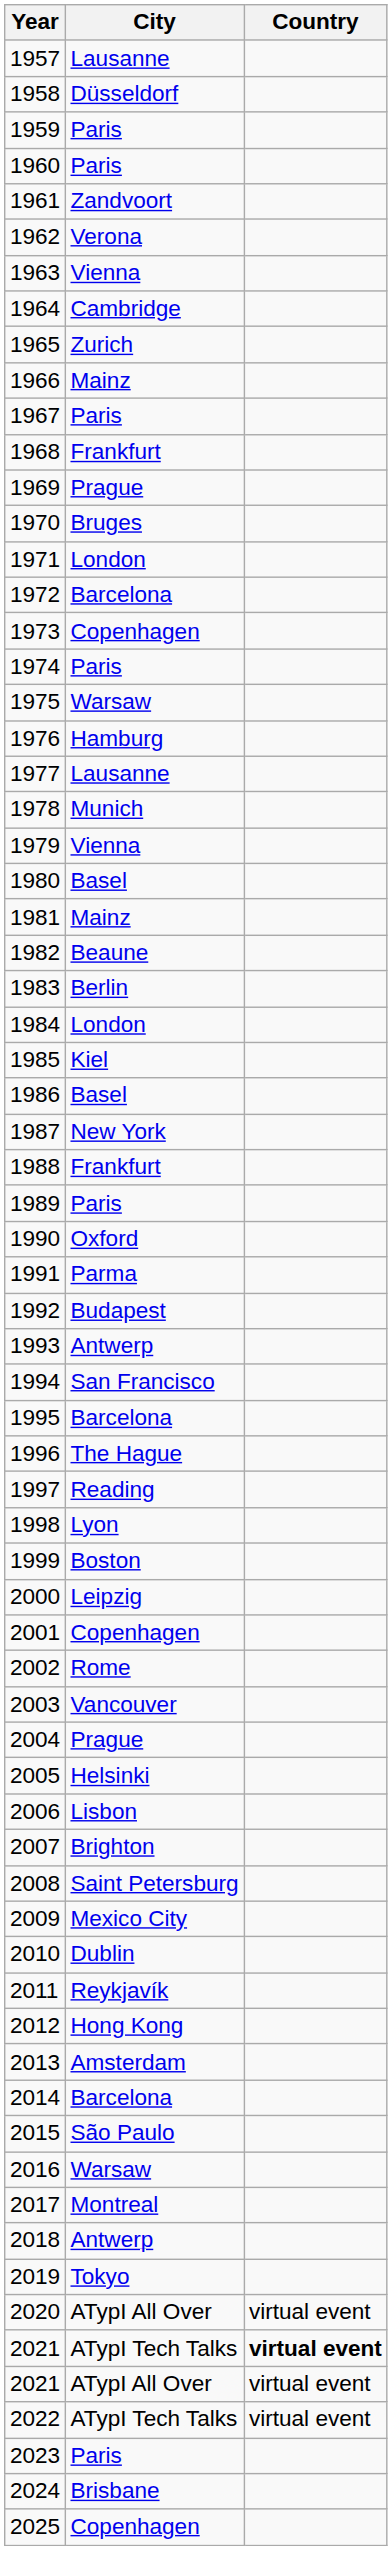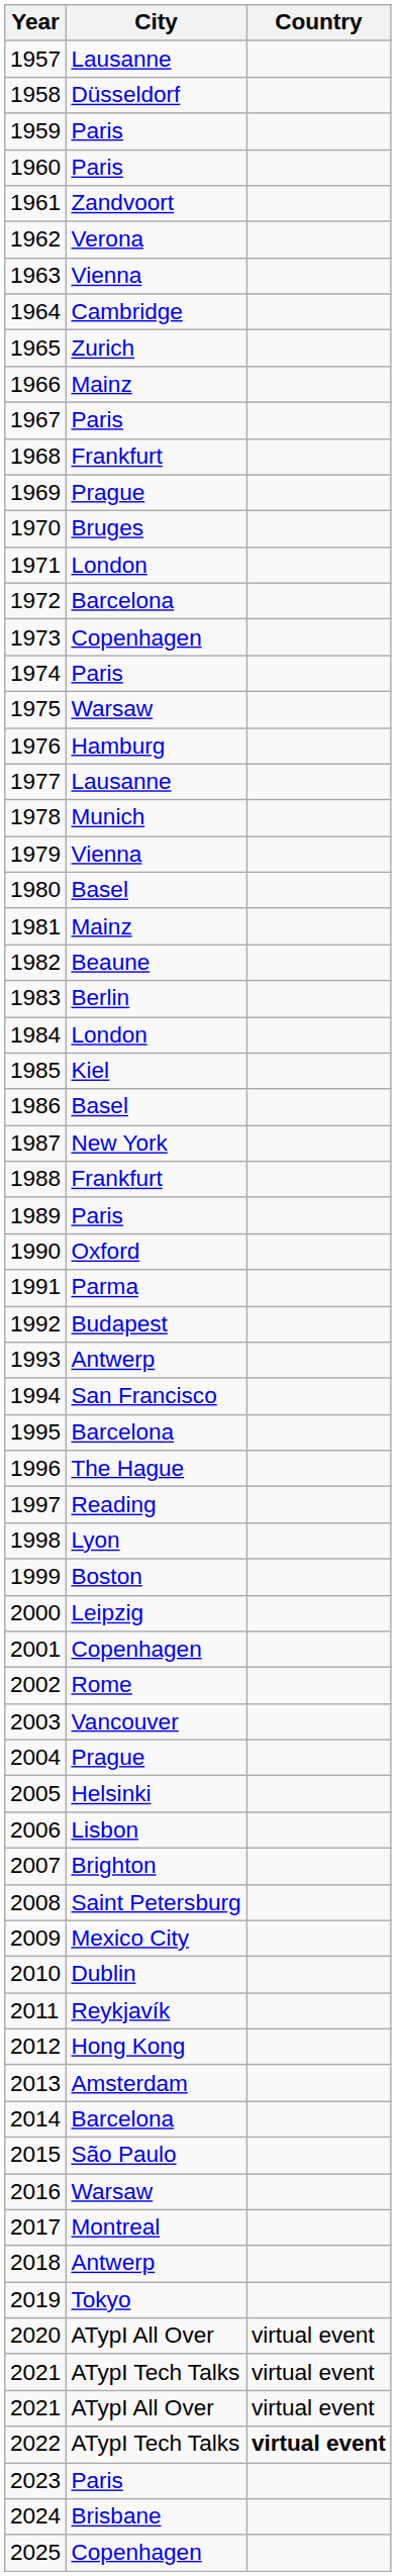2021 / ATypI Tech Talks | Country: bold -> normal
2022 | Country: normal -> bold
